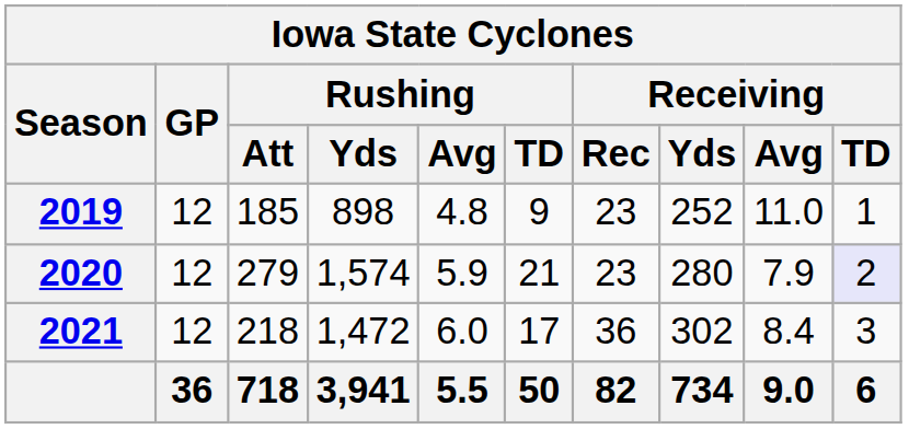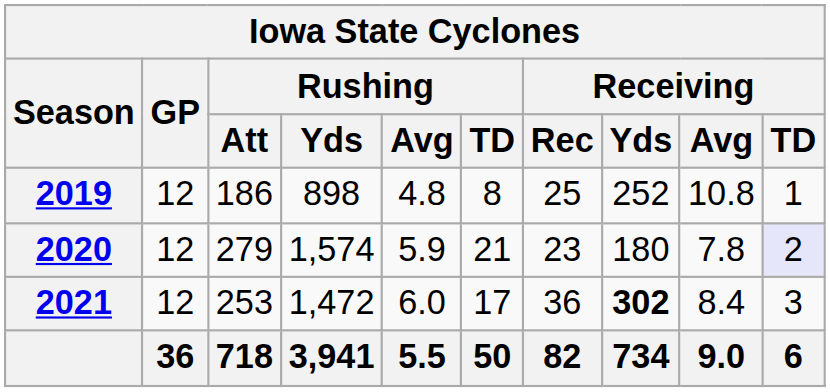2019 | Rushing / Att: 185 -> 186
2019 | Rushing / TD: 9 -> 8
2019 | Receiving / Rec: 23 -> 25
2019 | Receiving / Avg: 11.0 -> 10.8
2020 | Receiving / Yds: 280 -> 180
2020 | Receiving / Avg: 7.9 -> 7.8
2021 | Rushing / Att: 218 -> 253
2021 | Receiving / Yds: normal -> bold
